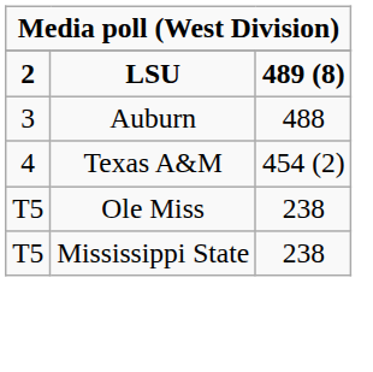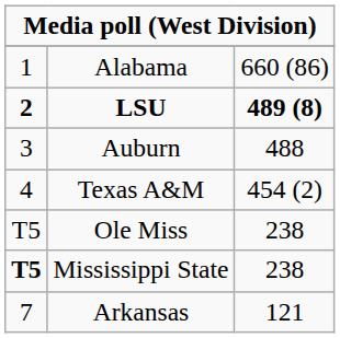+ row: 1 | Alabama | 660 (86)
Mississippi State | column 1: normal -> bold
+ row: 7 | Arkansas | 121
